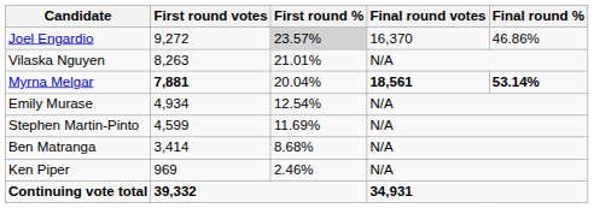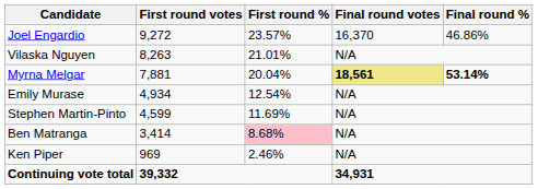Joel Engardio | First round %: lightgrey background -> no background
Myrna Melgar | First round votes: bold -> normal
Myrna Melgar | Final round votes: no background -> khaki background
Ben Matranga | First round %: no background -> pink background
